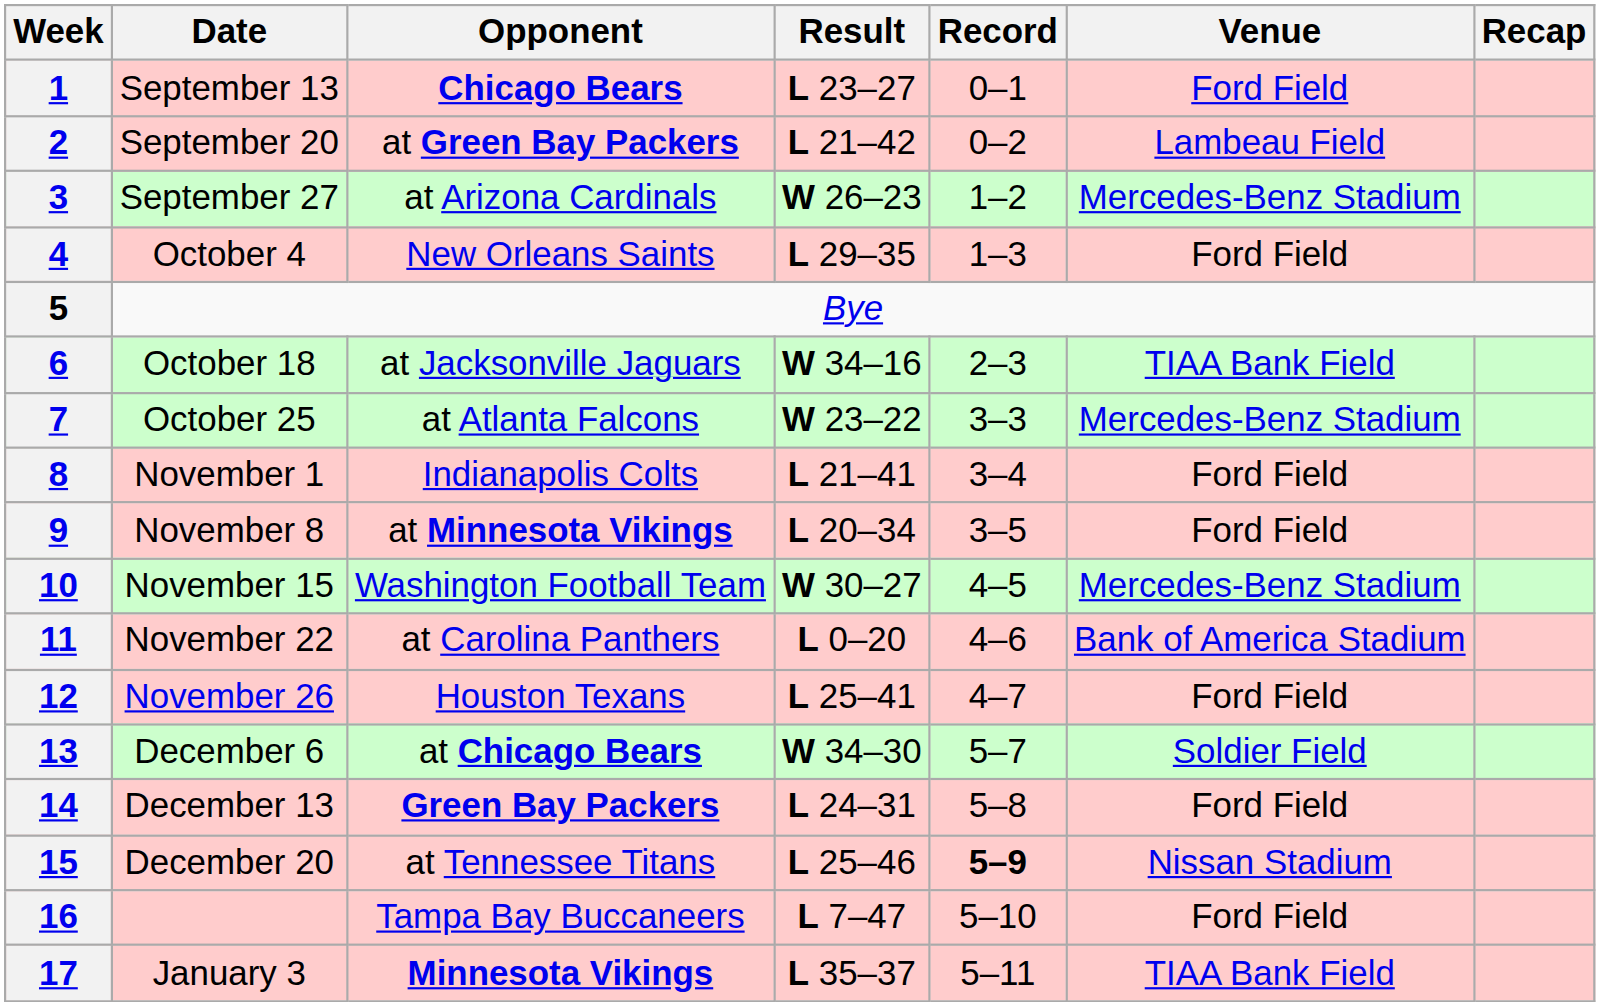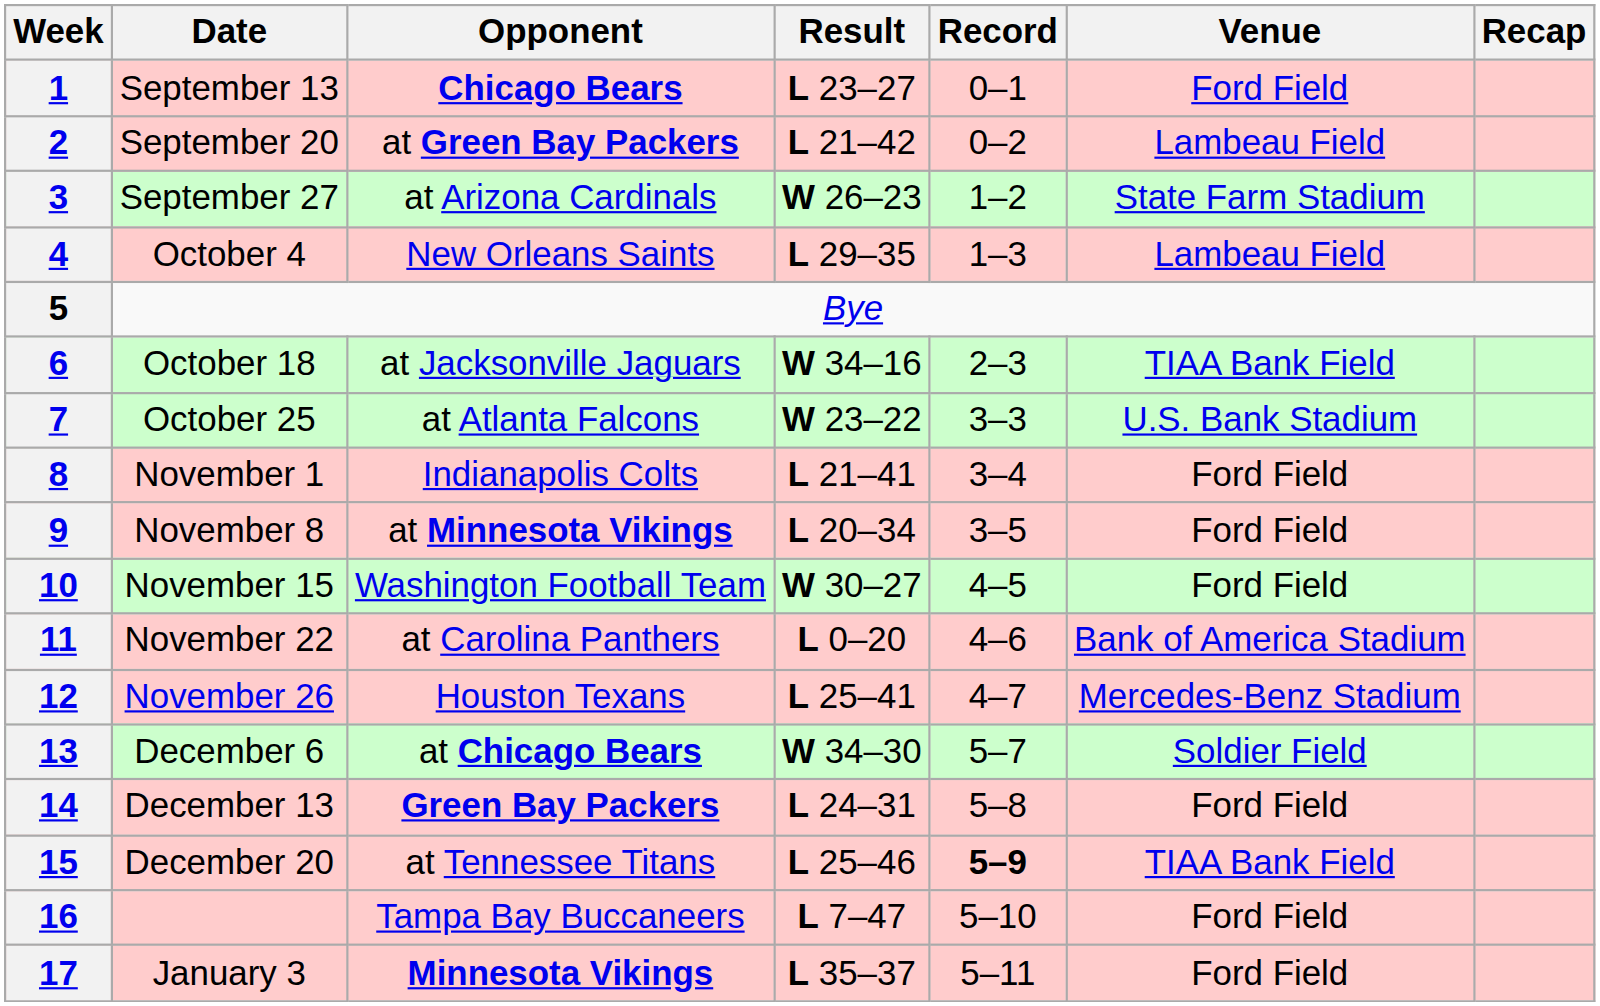3 | Venue: Mercedes-Benz Stadium -> State Farm Stadium
4 | Venue: Ford Field -> Lambeau Field
7 | Venue: Mercedes-Benz Stadium -> U.S. Bank Stadium
10 | Venue: Mercedes-Benz Stadium -> Ford Field
12 | Venue: Ford Field -> Mercedes-Benz Stadium
15 | Venue: Nissan Stadium -> TIAA Bank Field
17 | Venue: TIAA Bank Field -> Ford Field
